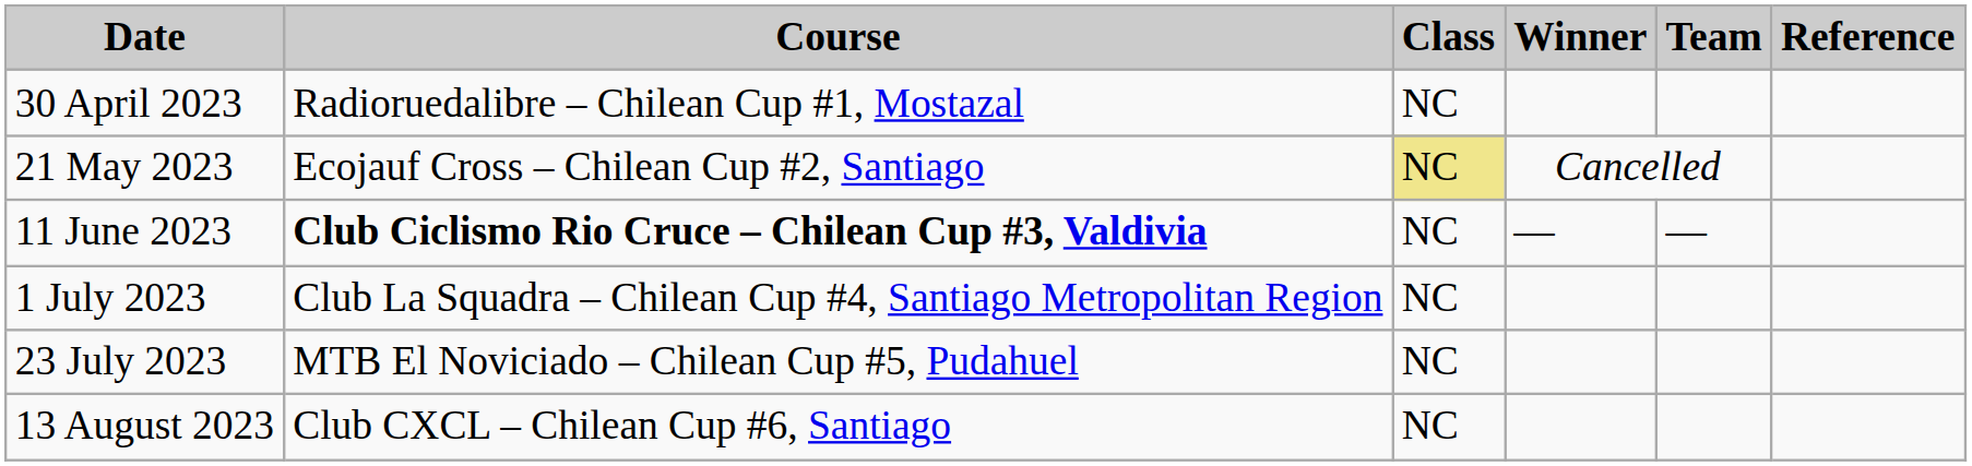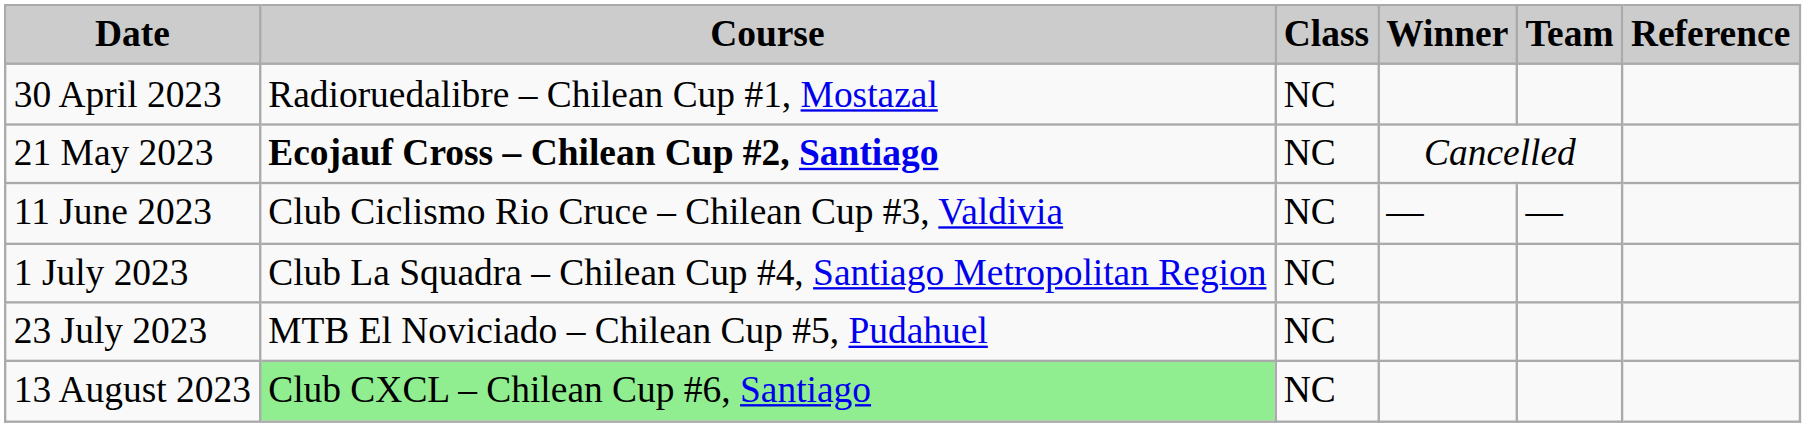21 May 2023 | Course: normal -> bold
21 May 2023 | Class: khaki background -> no background
11 June 2023 | Course: bold -> normal
13 August 2023 | Course: no background -> lightgreen background
